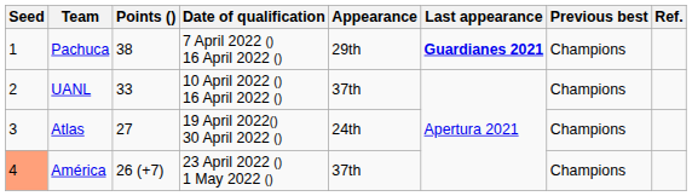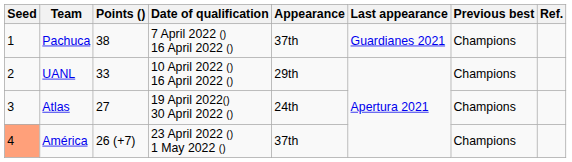Pachuca | Appearance: 29th -> 37th
Pachuca | Last appearance: bold -> normal
UANL | Appearance: 37th -> 29th
